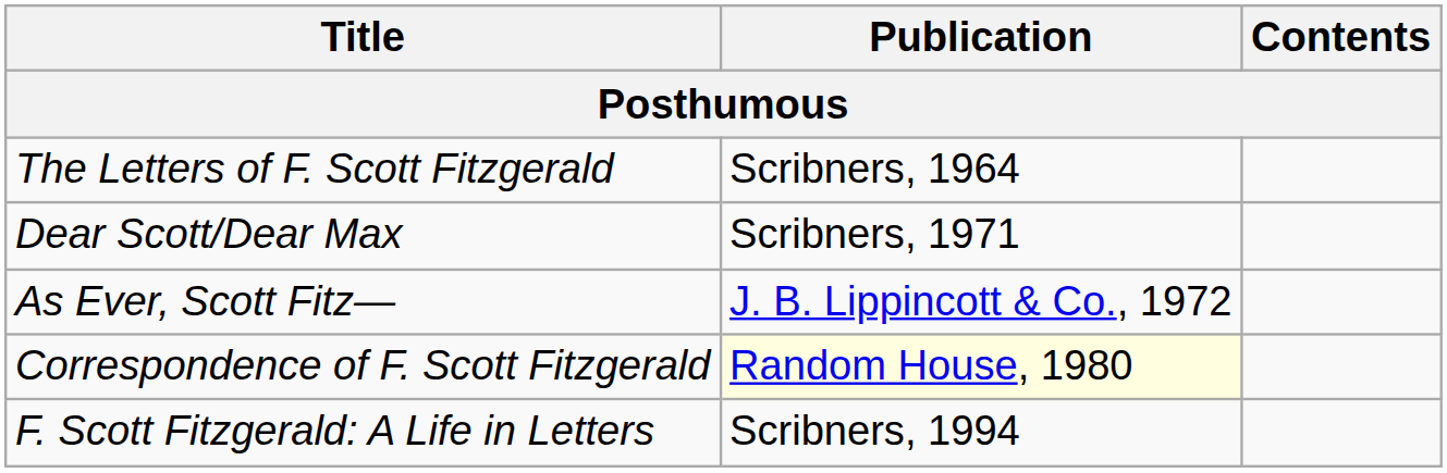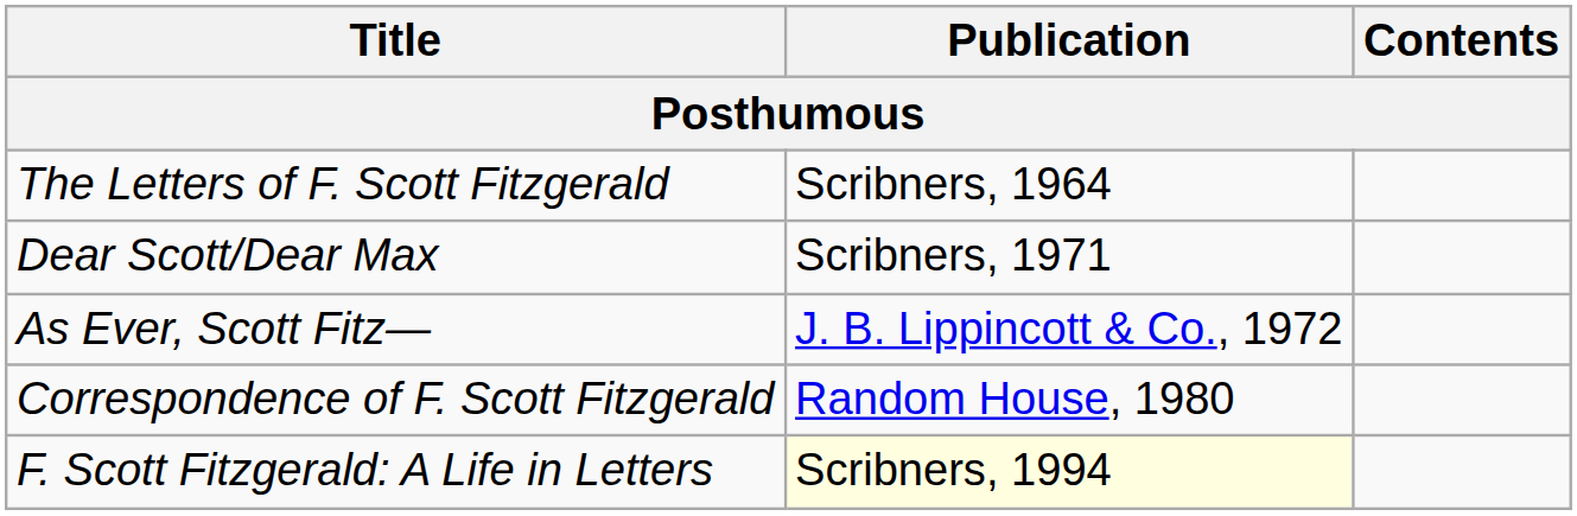Correspondence of F. Scott Fitzgerald | Publication: lightyellow background -> no background
F. Scott Fitzgerald: A Life in Letters | Publication: no background -> lightyellow background
